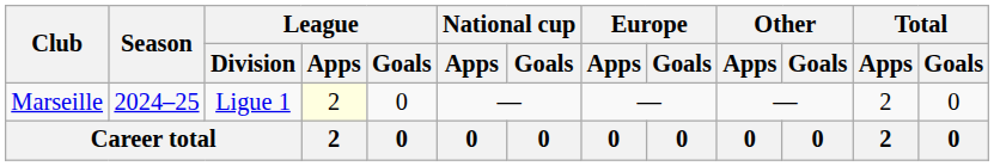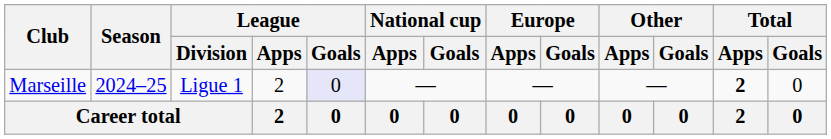Marseille | League / Apps: lightyellow background -> no background
Marseille | League / Goals: no background -> lavender background
Marseille | Total / Apps: normal -> bold
